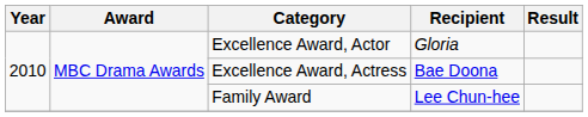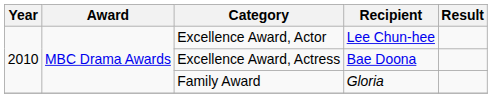Excellence Award, Actor | Recipient: Gloria -> Lee Chun-hee
Family Award | Recipient: Lee Chun-hee -> Gloria
